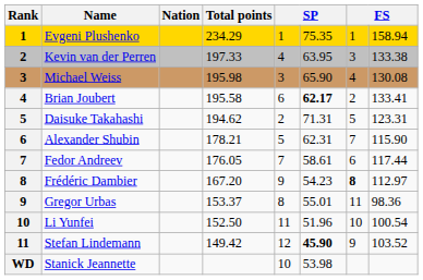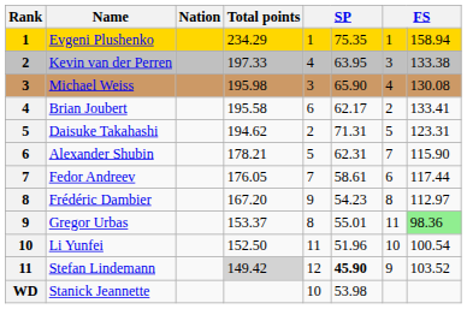Brian Joubert | column 6: bold -> normal
Frédéric Dambier | column 7: bold -> normal
Gregor Urbas | column 8: no background -> lightgreen background
Stefan Lindemann | Total points: no background -> lightgrey background
